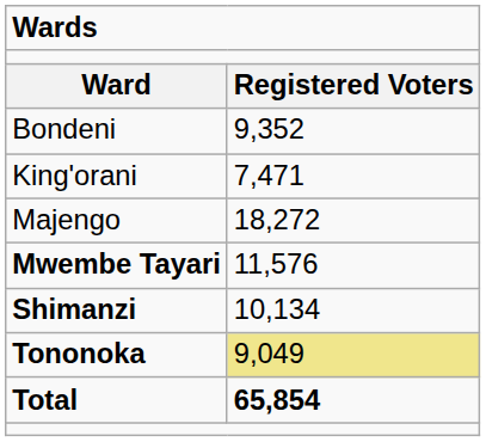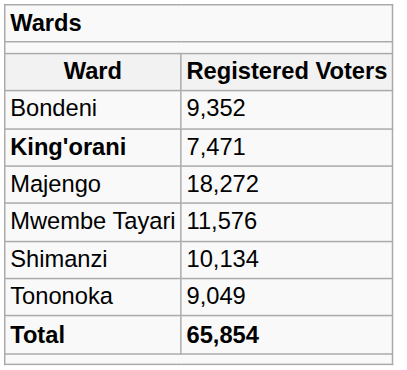row 5 | column 1: normal -> bold
row 7 | column 1: bold -> normal
row 8 | column 1: bold -> normal
row 9 | column 1: bold -> normal
row 9 | column 2: khaki background -> no background
